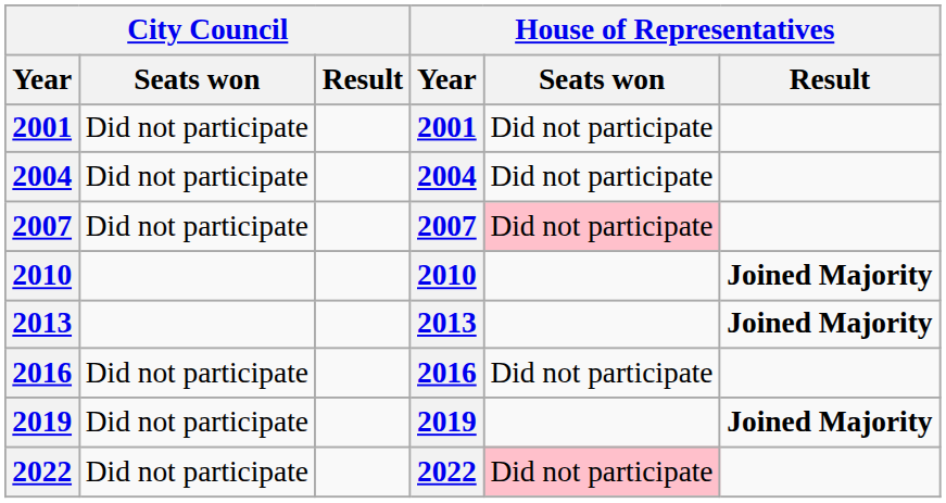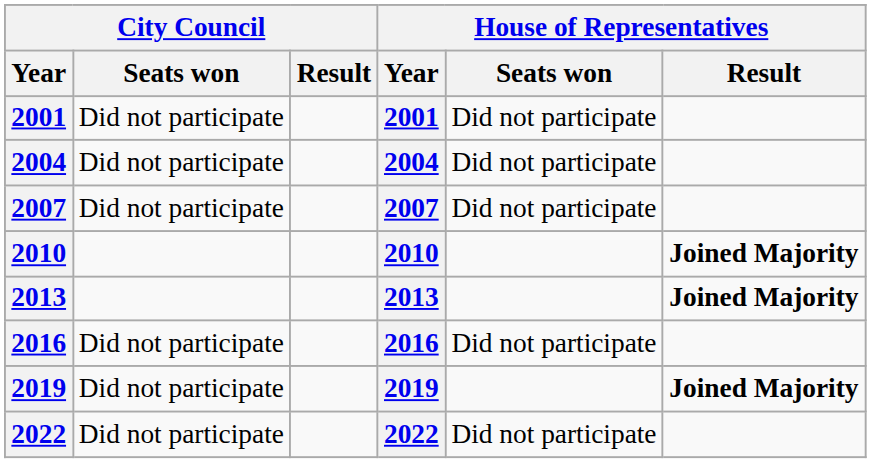row 5 | House of Representatives / Seats won: pink background -> no background
row 10 | House of Representatives / Seats won: pink background -> no background
